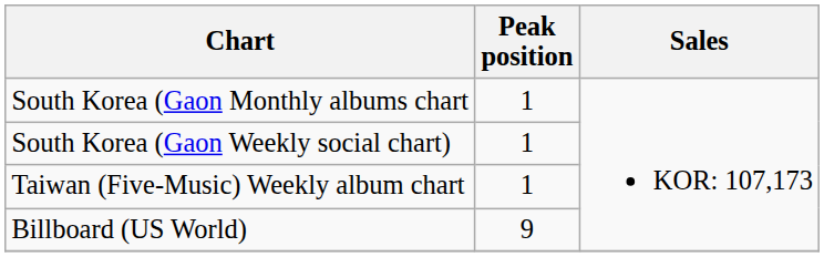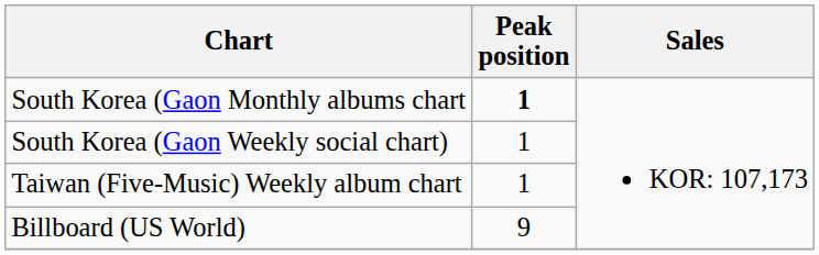South Korea (Gaon Monthly albums chart | Peak position: normal -> bold
